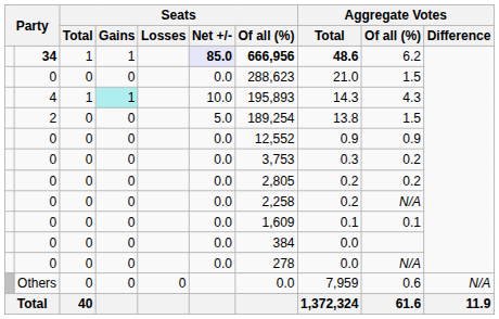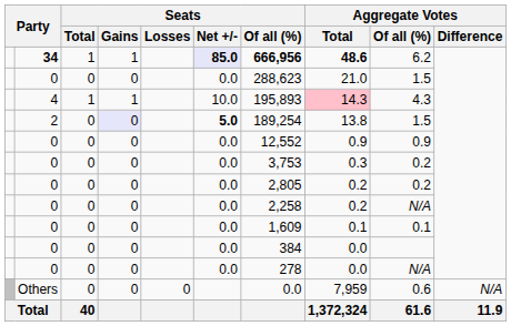4 | Seats / Gains: paleturquoise background -> no background
4 | Aggregate Votes / Total: no background -> pink background
2 | Seats / Gains: no background -> lavender background
2 | Seats / Net +/-: normal -> bold
